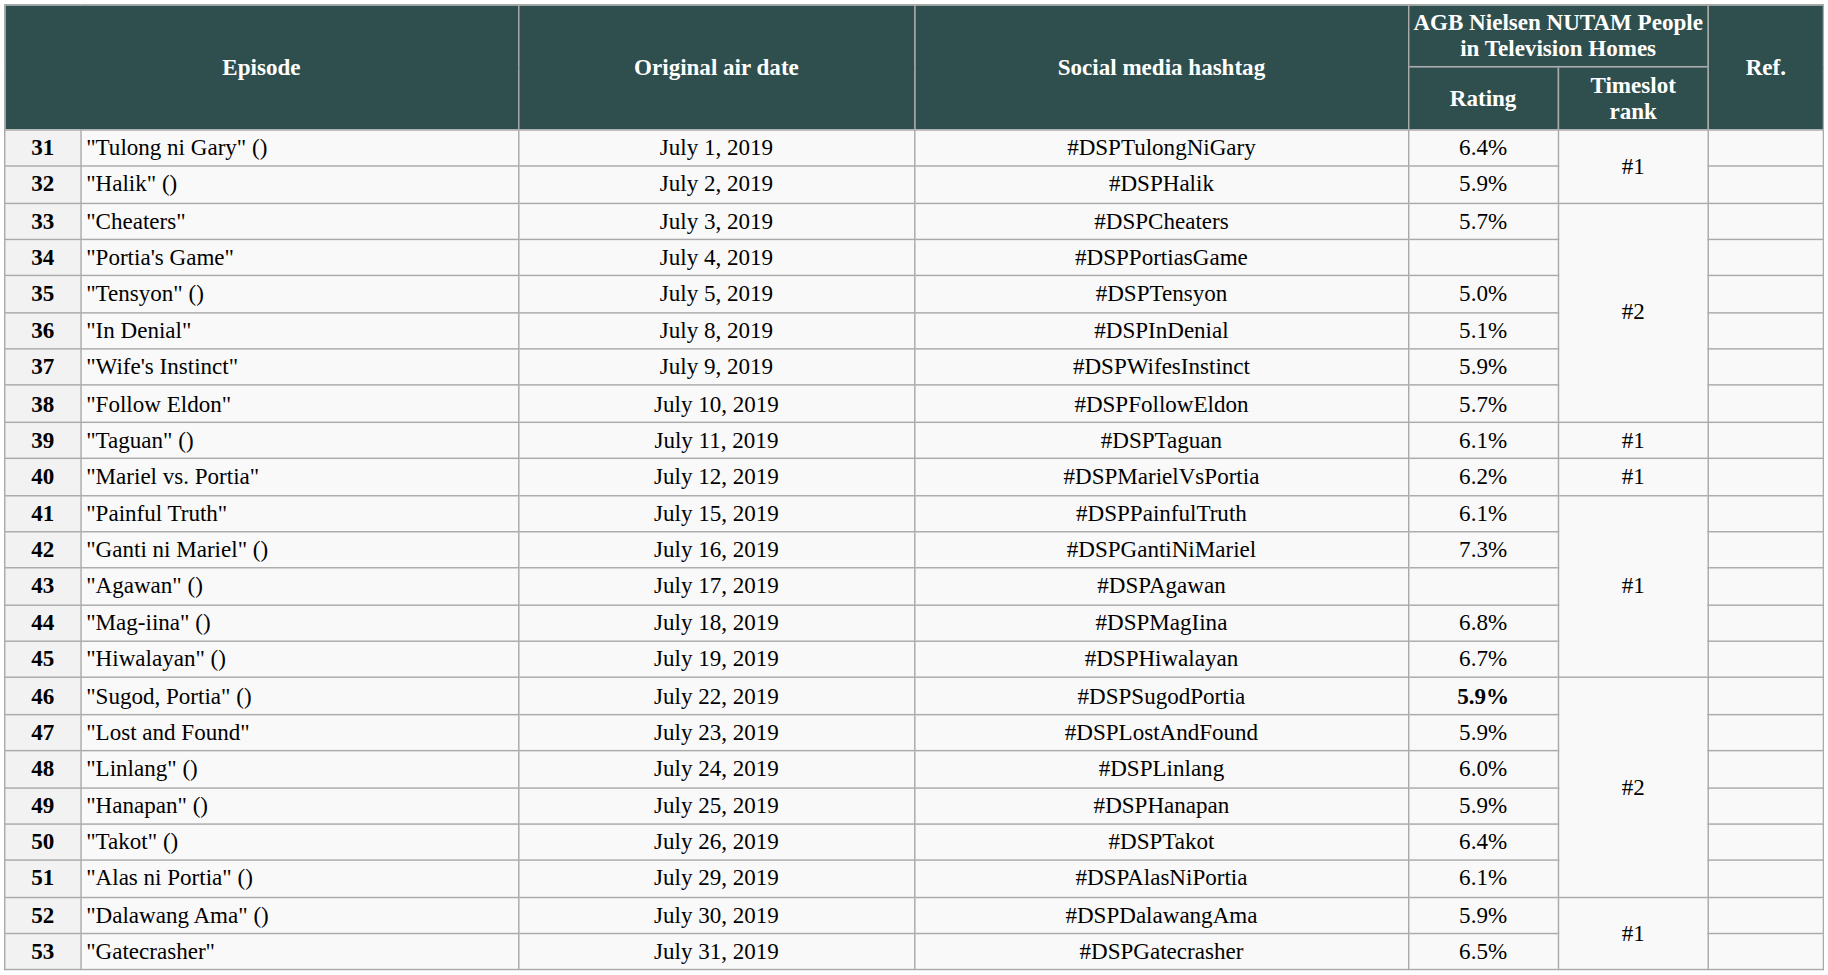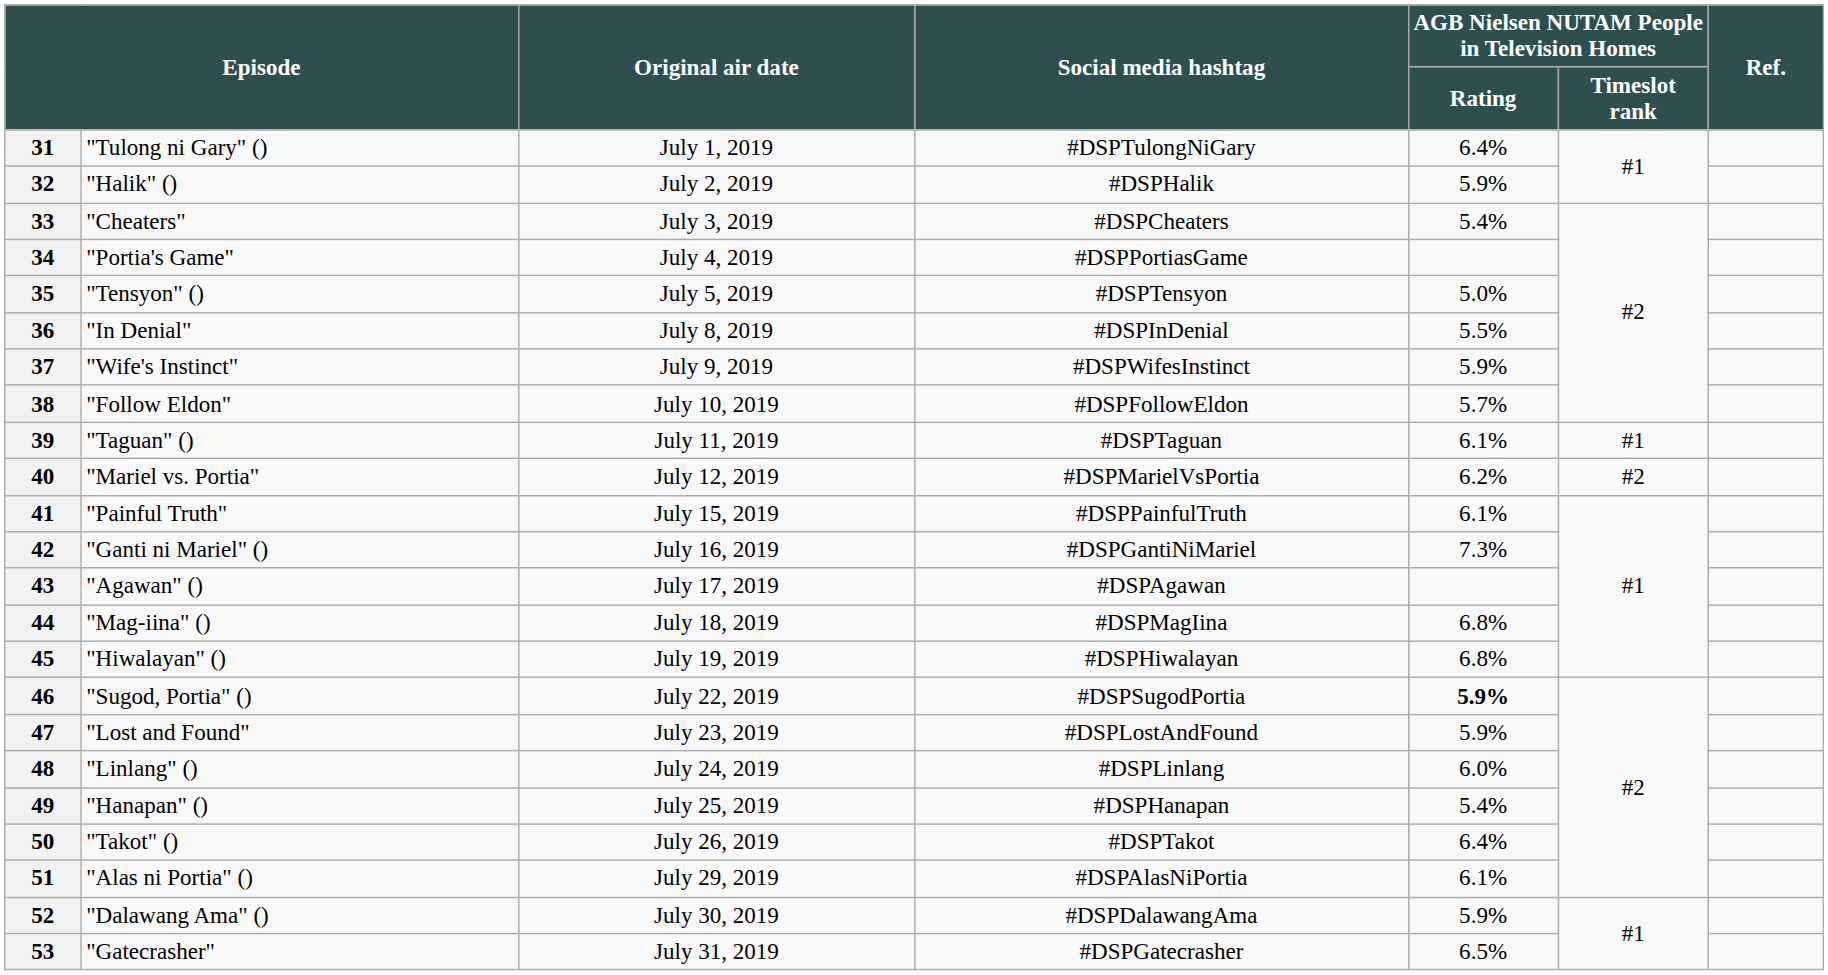33 | AGB Nielsen NUTAM People in Television Homes / Rating: 5.7% -> 5.4%
36 | AGB Nielsen NUTAM People in Television Homes / Rating: 5.1% -> 5.5%
40 | AGB Nielsen NUTAM People in Television Homes / Timeslot rank: #1 -> #2
45 | AGB Nielsen NUTAM People in Television Homes / Rating: 6.7% -> 6.8%
49 | AGB Nielsen NUTAM People in Television Homes / Rating: 5.9% -> 5.4%
